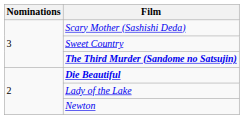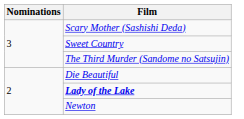The Third Murder (Sandome no Satsujin) | Film: bold -> normal
Die Beautiful | Film: bold -> normal
Lady of the Lake | Film: normal -> bold
